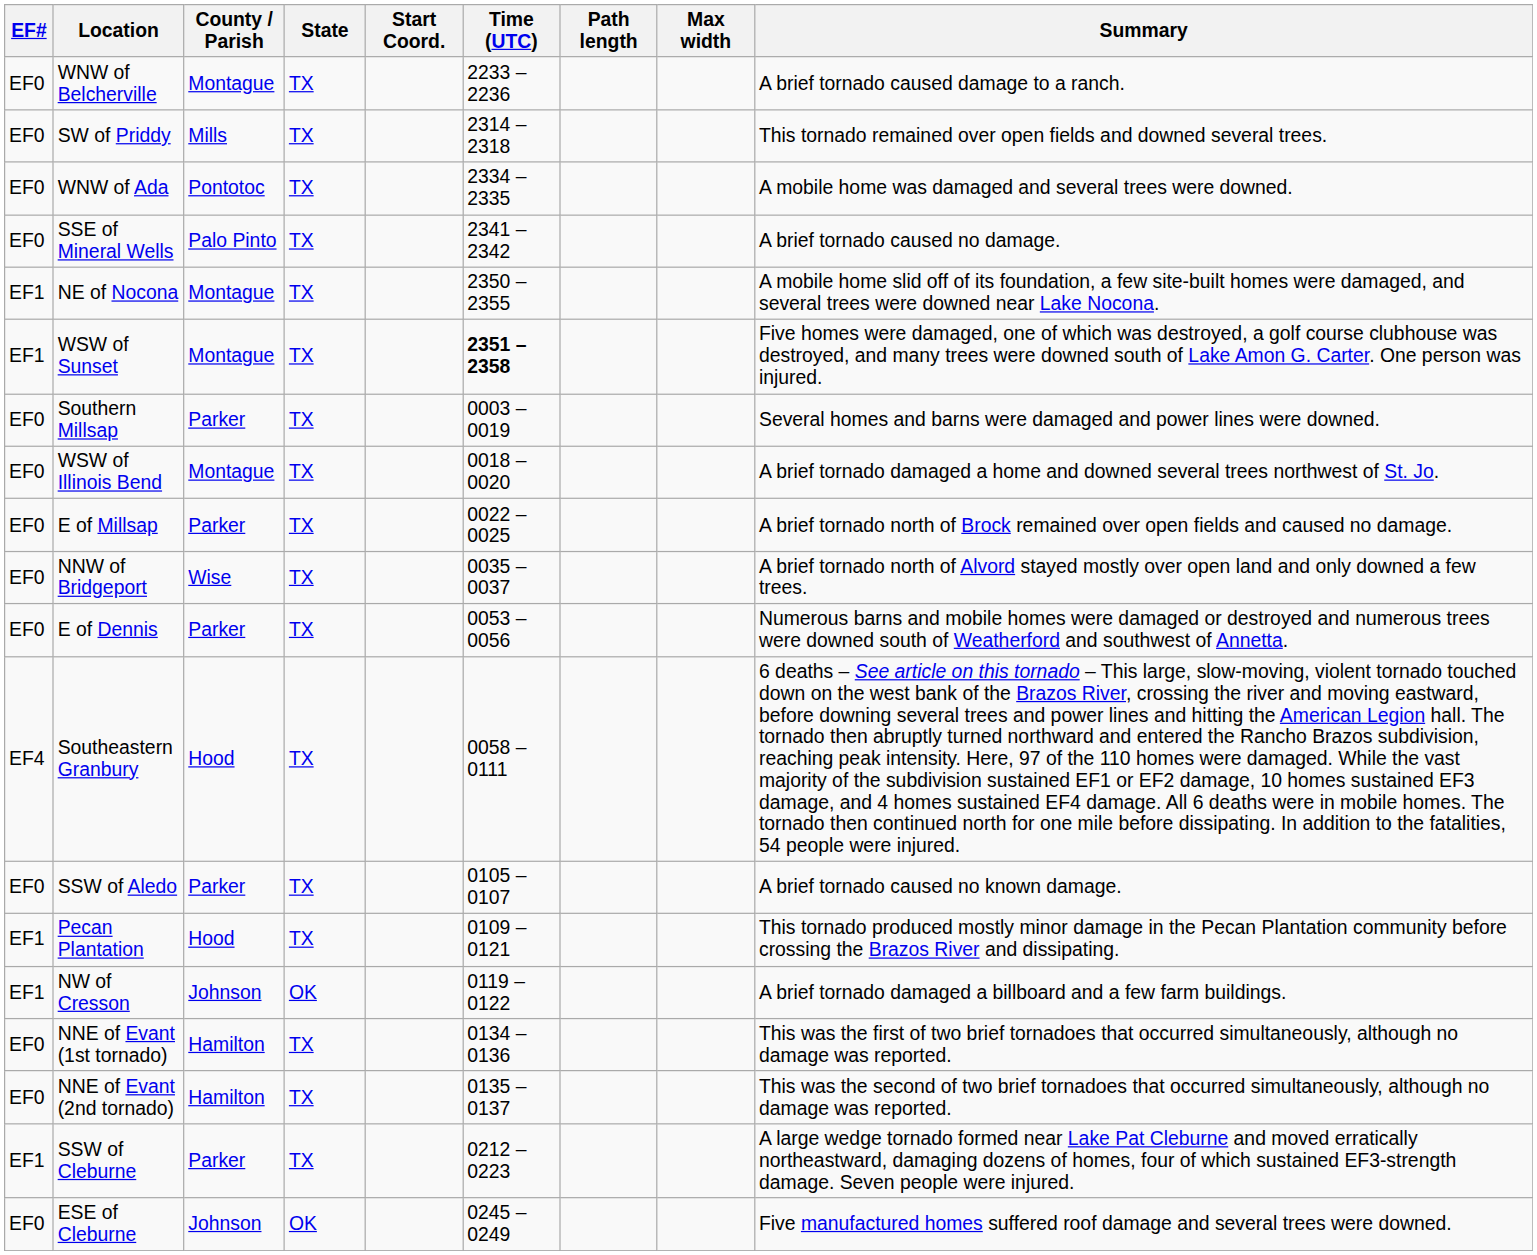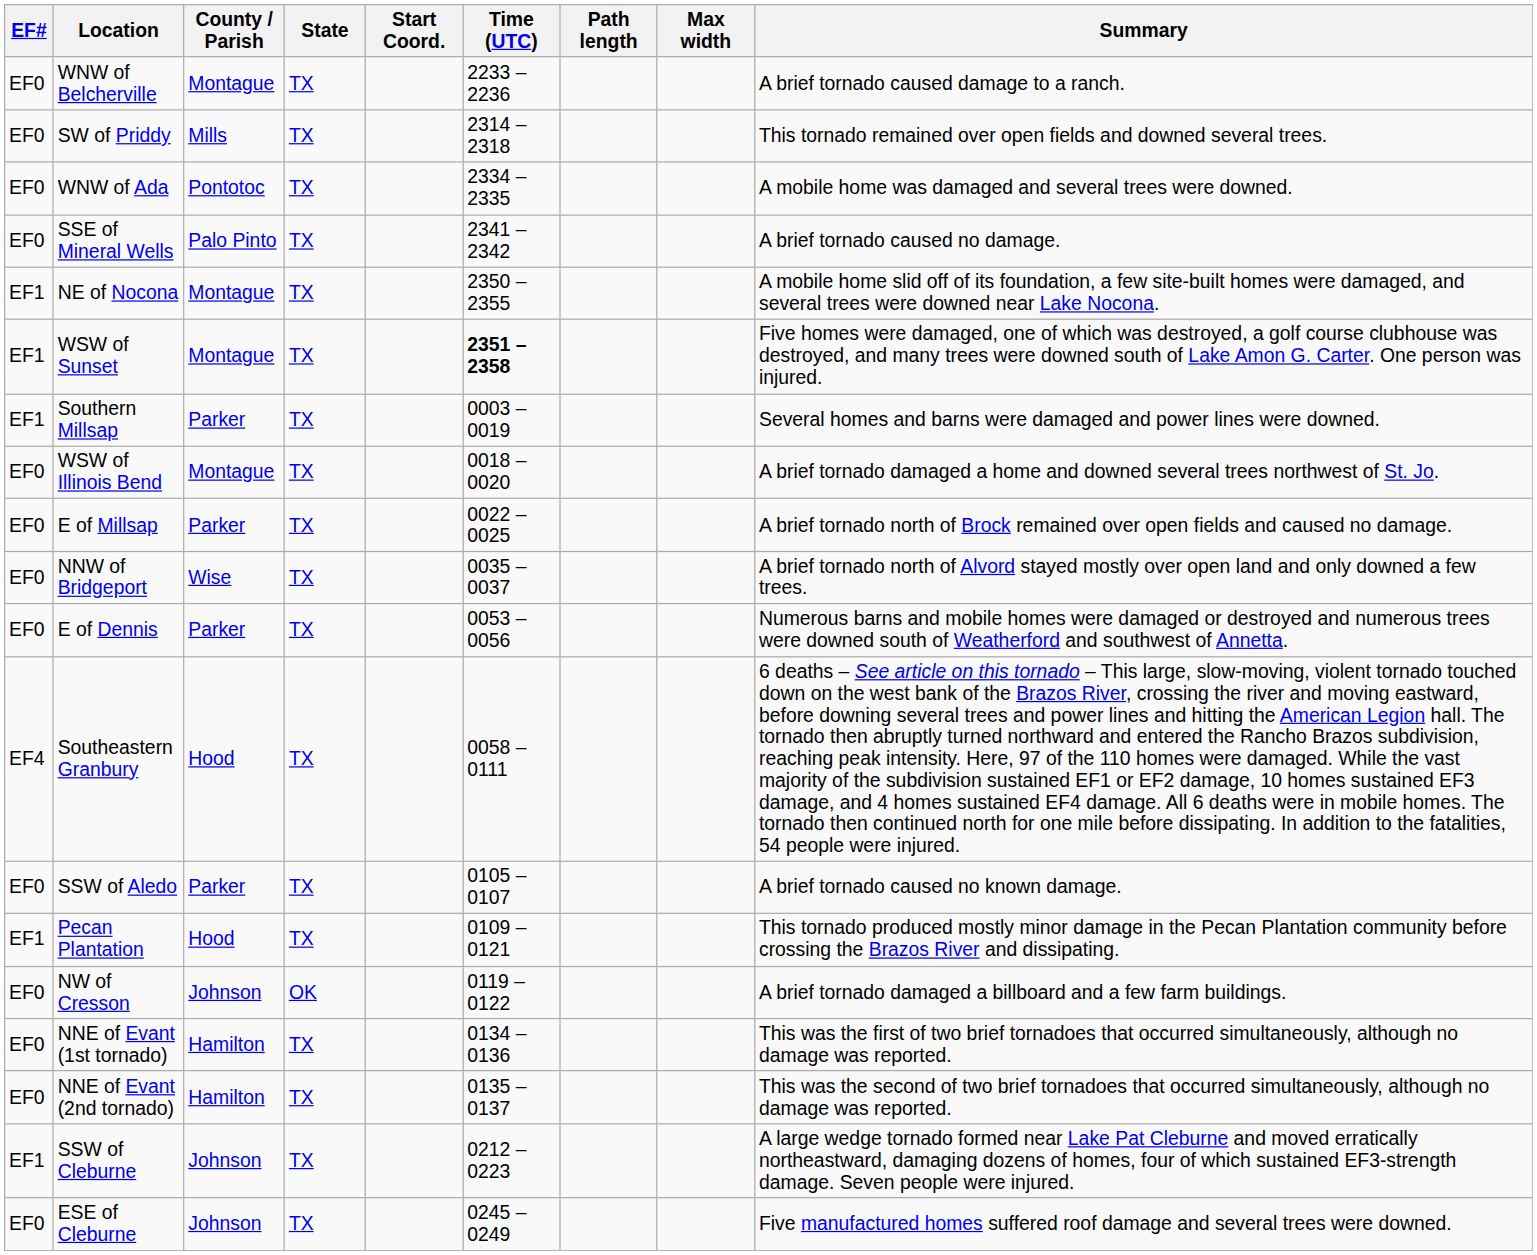Southern Millsap | EF#: EF0 -> EF1
NW of Cresson | EF#: EF1 -> EF0
SSW of Cleburne | County / Parish: Parker -> Johnson
ESE of Cleburne | State: OK -> TX
